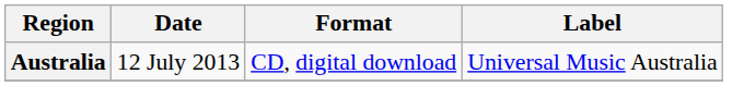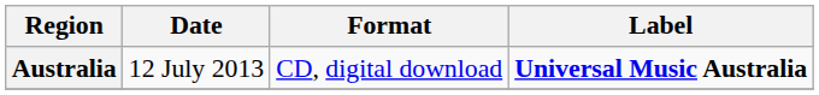Australia | Label: normal -> bold
